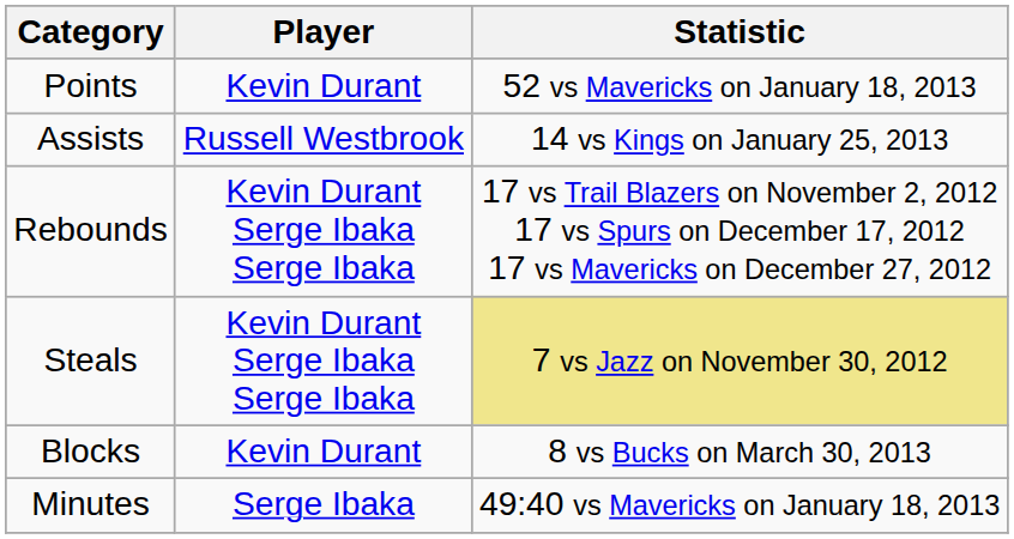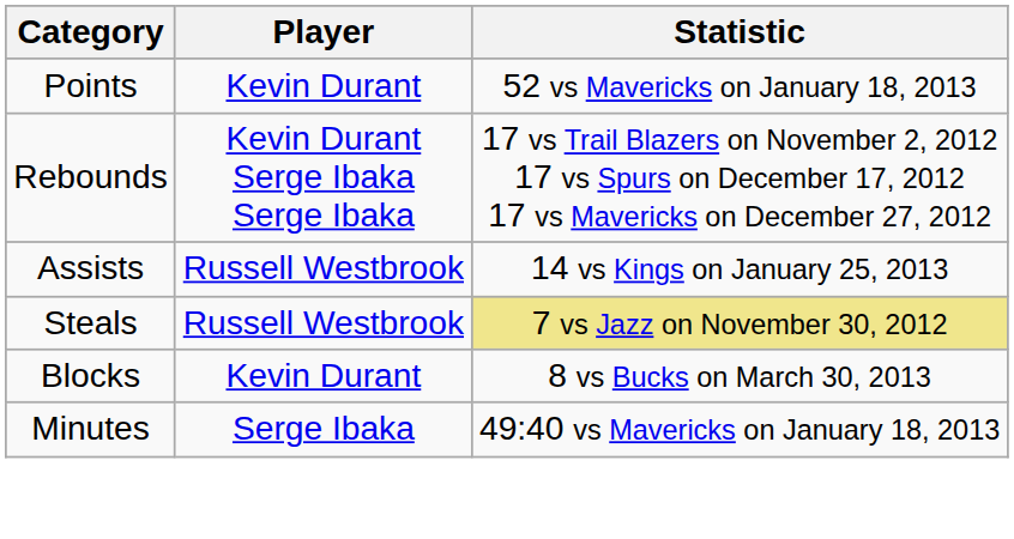rows swapped: Rebounds <-> Assists
Steals | Player: Kevin Durant Serge Ibaka Serge Ibaka -> Russell Westbrook
